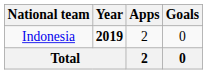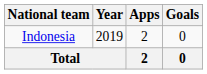Indonesia | Year: bold -> normal
